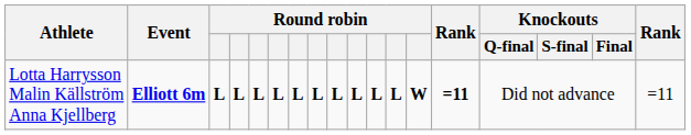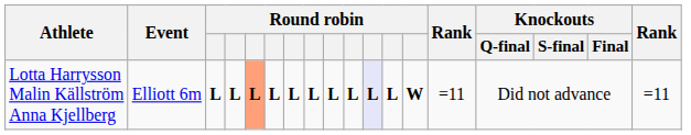Lotta Harrysson Malin Källström Anna Kjellberg | Event: bold -> normal
Lotta Harrysson Malin Källström Anna Kjellberg | column 5: no background -> lightsalmon background
Lotta Harrysson Malin Källström Anna Kjellberg | column 11: no background -> lavender background
Lotta Harrysson Malin Källström Anna Kjellberg | column 14: bold -> normal
